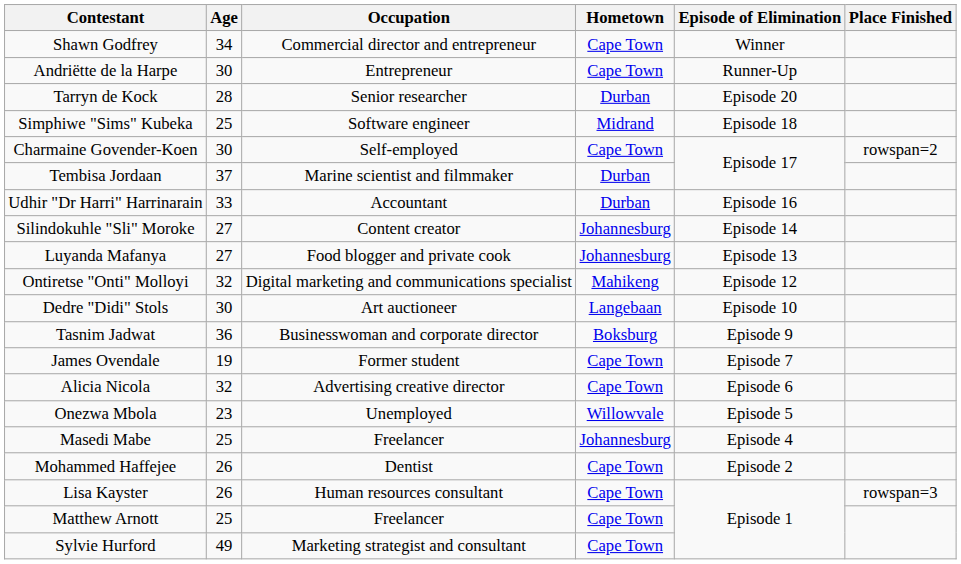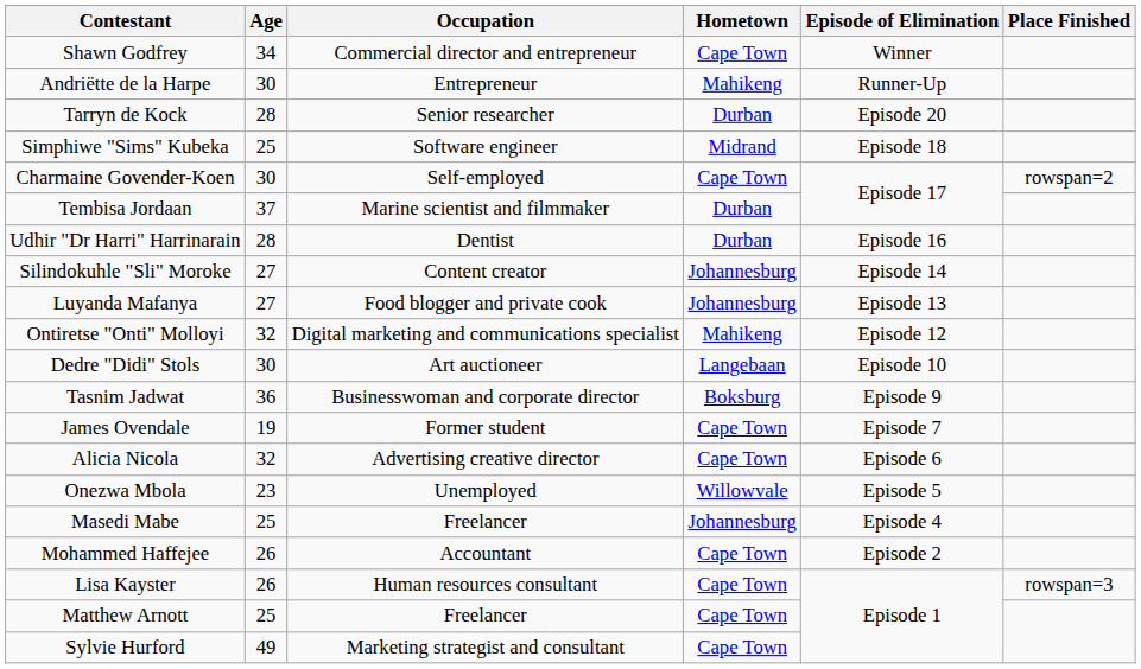Andriëtte de la Harpe | Hometown: Cape Town -> Mahikeng
Udhir "Dr Harri" Harrinarain | Age: 33 -> 28
Udhir "Dr Harri" Harrinarain | Occupation: Accountant -> Dentist
Mohammed Haffejee | Occupation: Dentist -> Accountant
